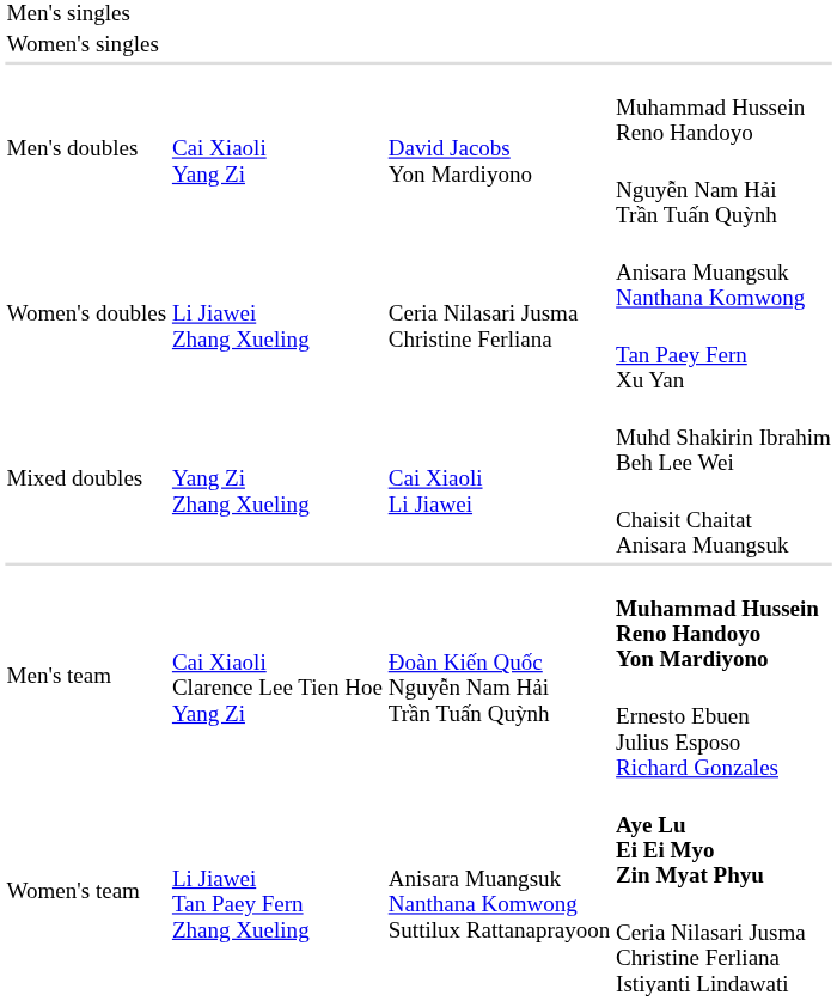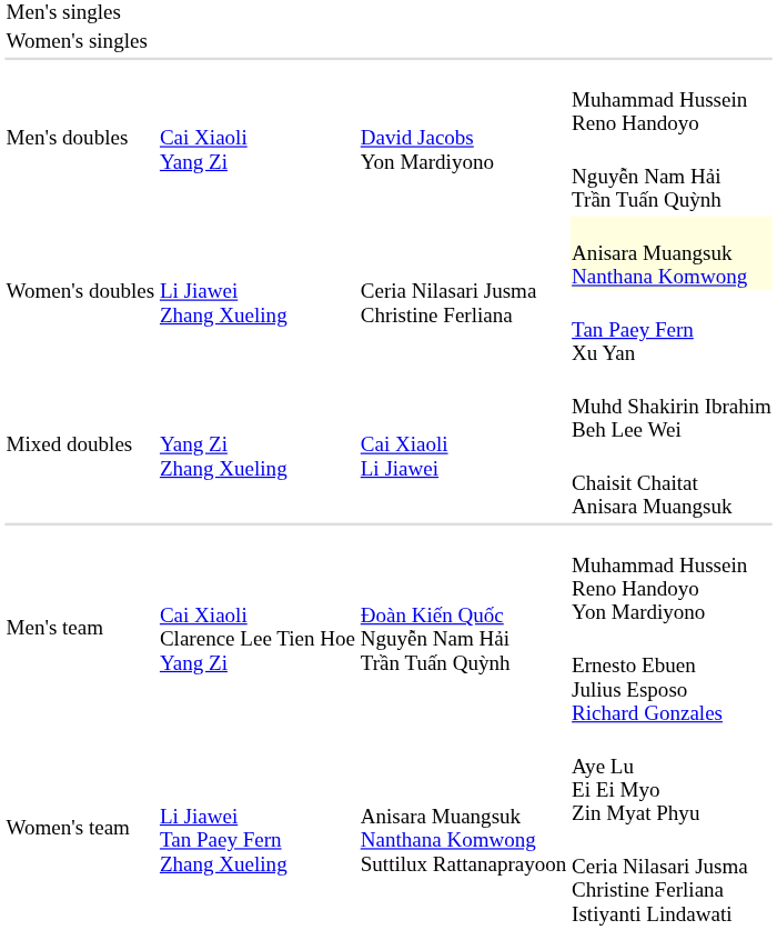Anisara Muangsuk Nanthana Komwong | column 4: no background -> lightyellow background
Muhammad Hussein Reno Handoyo Yon Mardiyono | column 4: bold -> normal
Aye Lu Ei Ei Myo Zin Myat Phyu | column 4: bold -> normal
